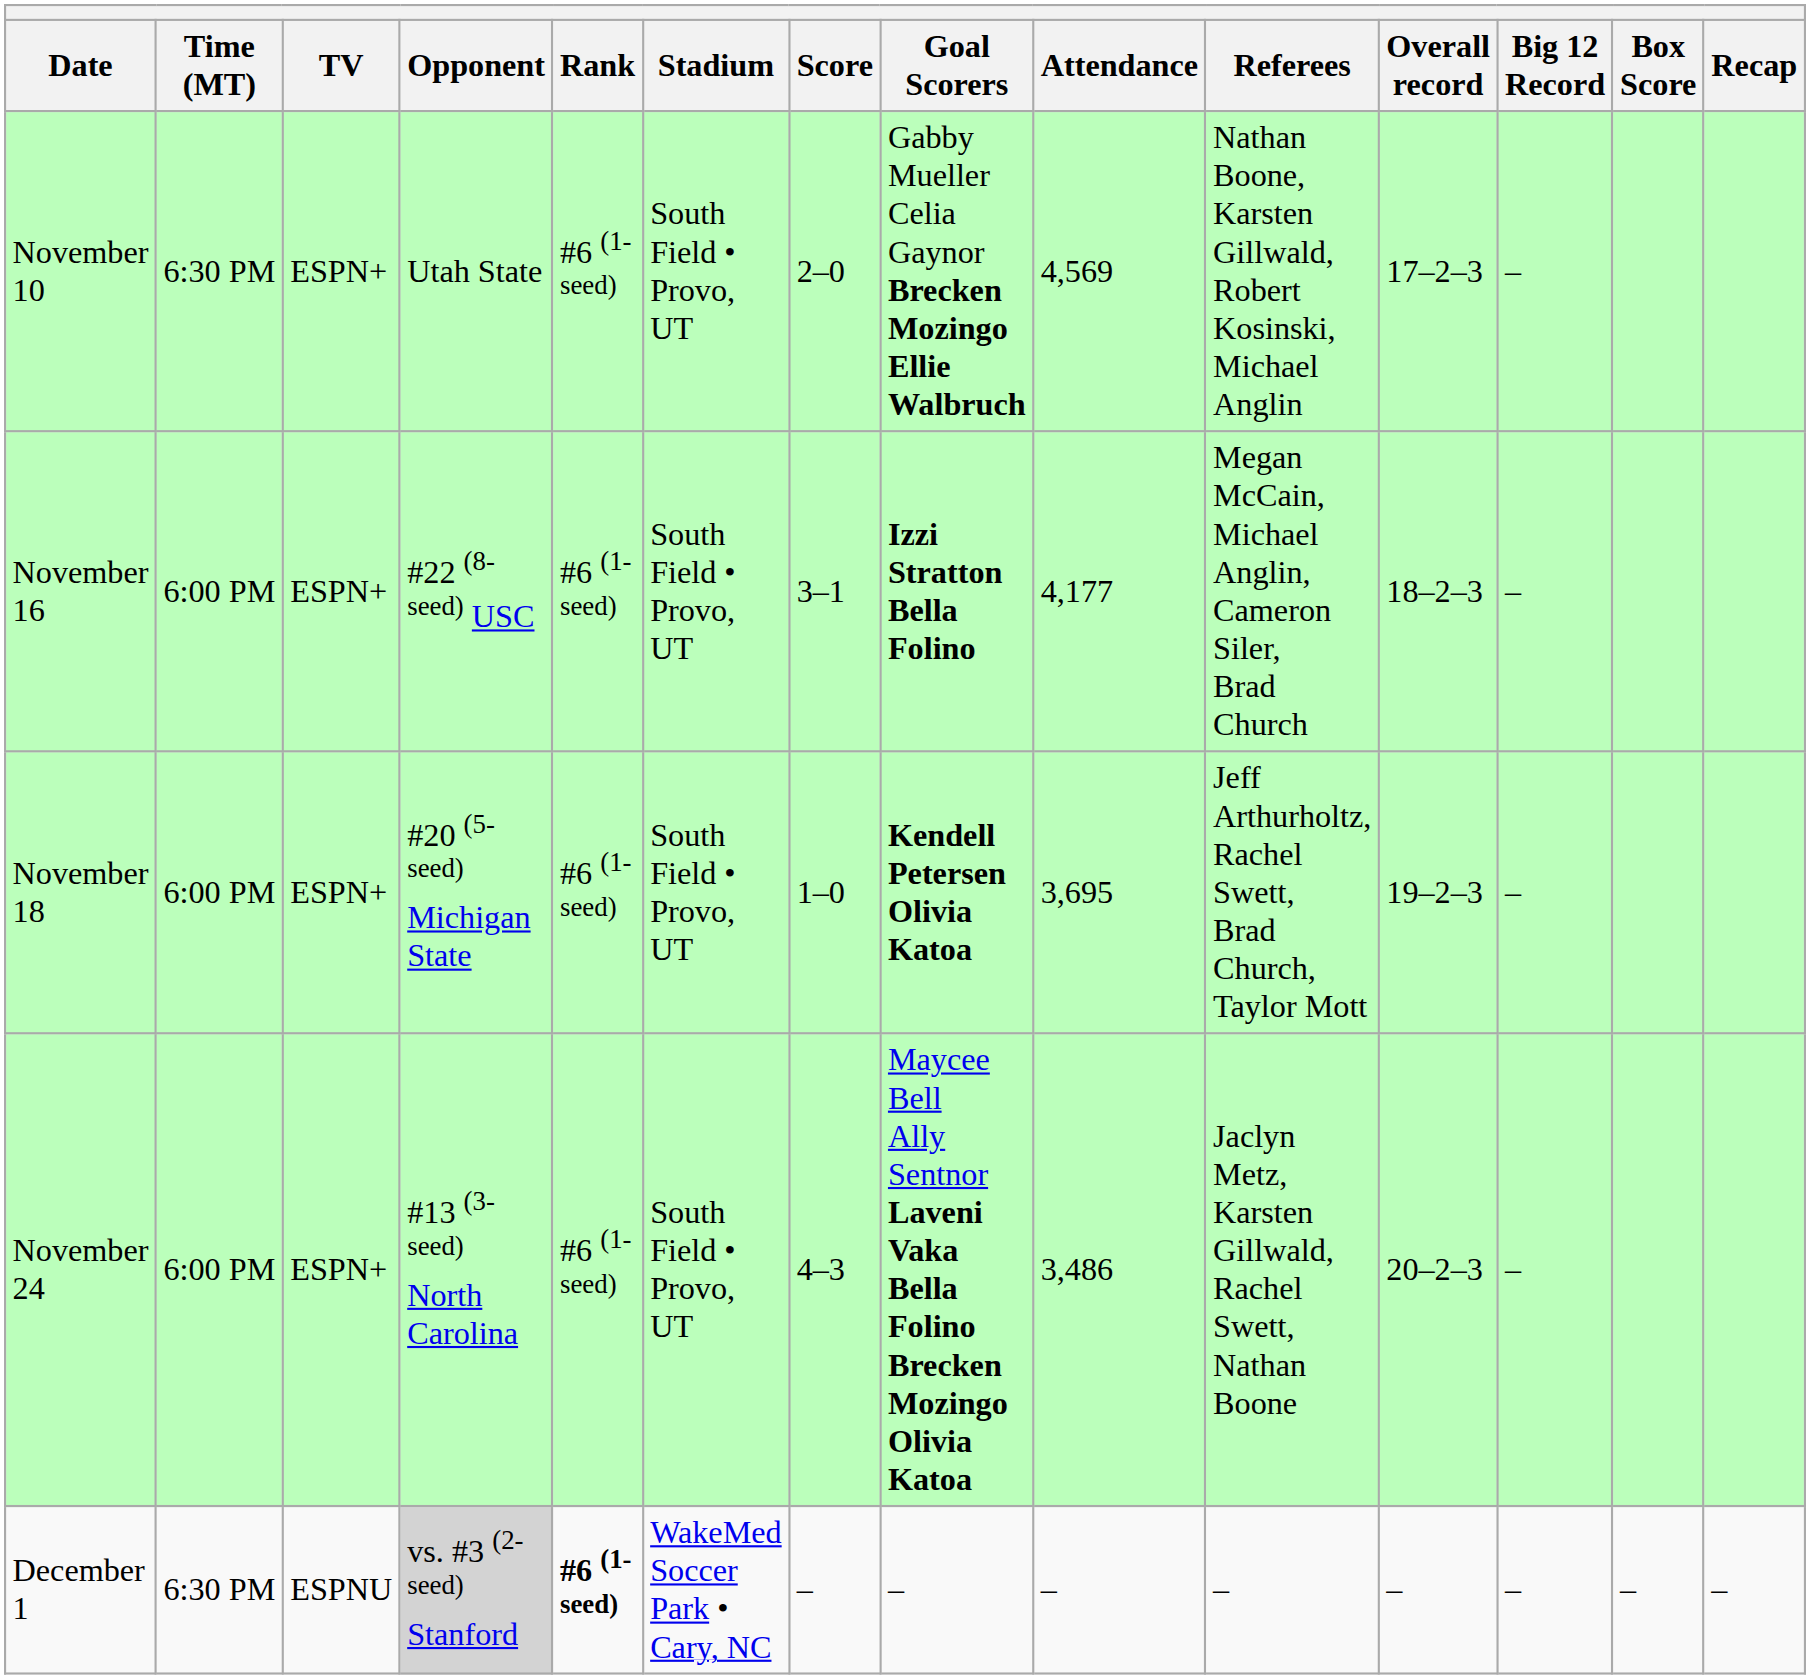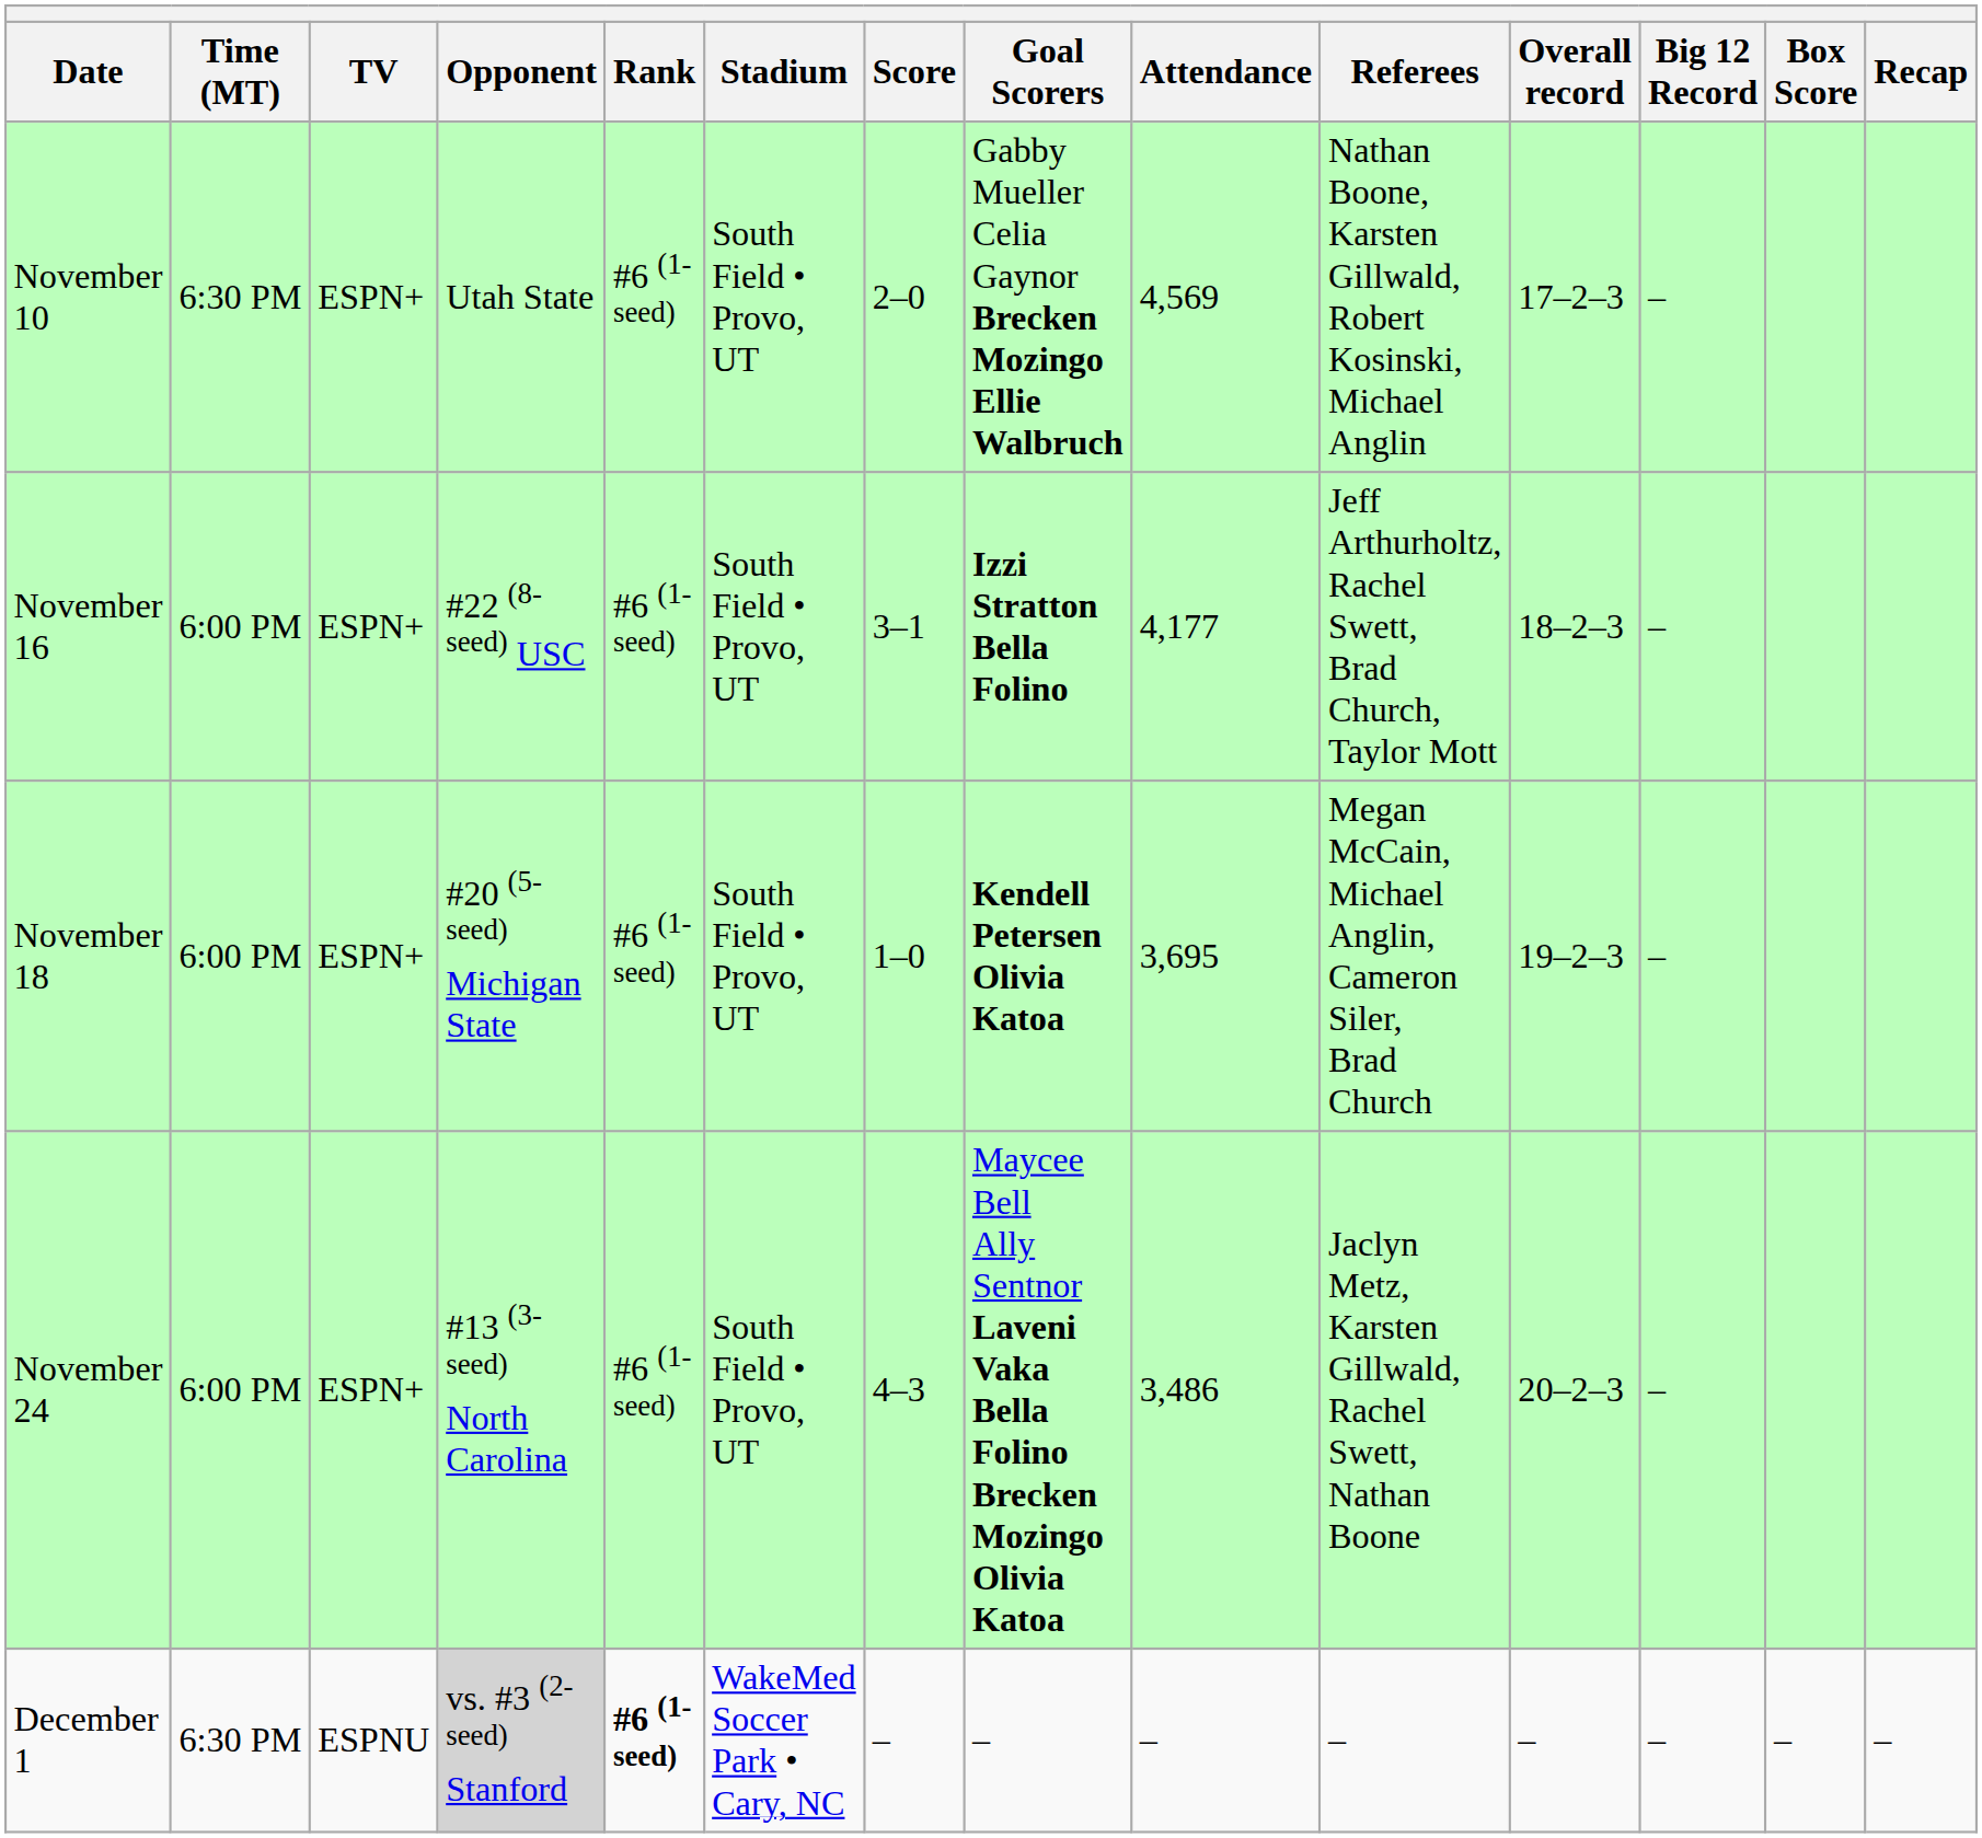November 16 | Referees: Megan McCain, Michael Anglin, Cameron Siler, Brad Church -> Jeff Arthurholtz, Rachel Swett, Brad Church, Taylor Mott
November 18 | Referees: Jeff Arthurholtz, Rachel Swett, Brad Church, Taylor Mott -> Megan McCain, Michael Anglin, Cameron Siler, Brad Church
